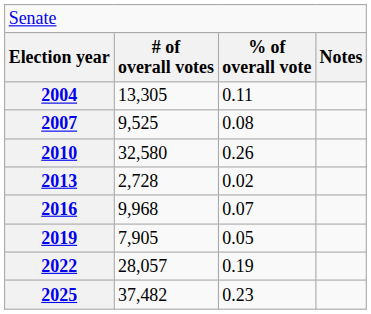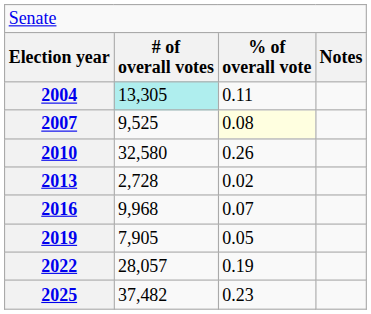2004 | column 2: no background -> paleturquoise background
2007 | column 3: no background -> lightyellow background
